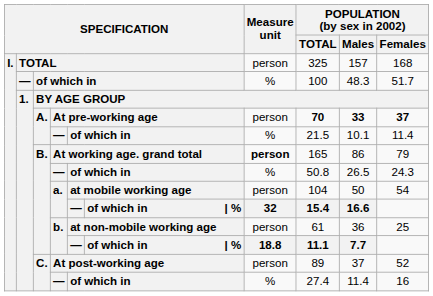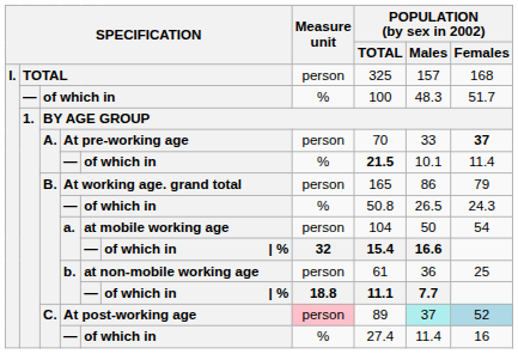At pre-working age | POPULATION (by sex in 2002) / TOTAL: bold -> normal
At pre-working age | POPULATION (by sex in 2002) / Males: bold -> normal
A. / — | POPULATION (by sex in 2002) / TOTAL: normal -> bold
At working age. grand total | Measure unit: bold -> normal
At post-working age | Measure unit: no background -> pink background
At post-working age | POPULATION (by sex in 2002) / Males: no background -> paleturquoise background
At post-working age | POPULATION (by sex in 2002) / Females: no background -> lightblue background
